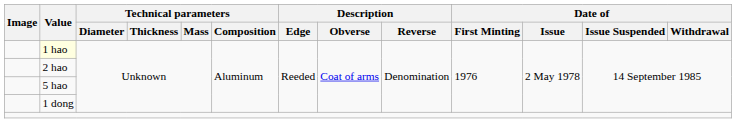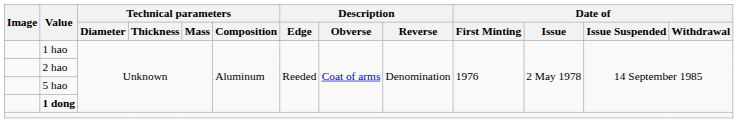1 hao | Value: lightyellow background -> no background
1 dong | Value: normal -> bold
